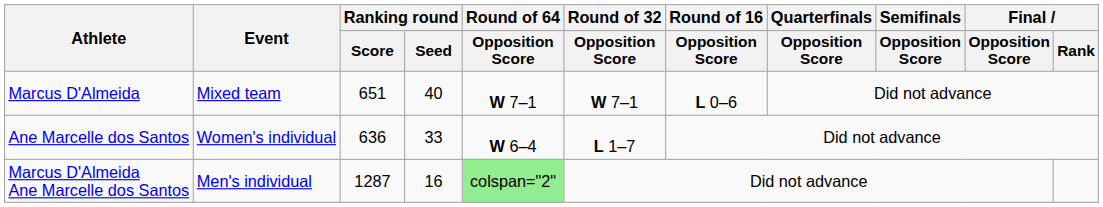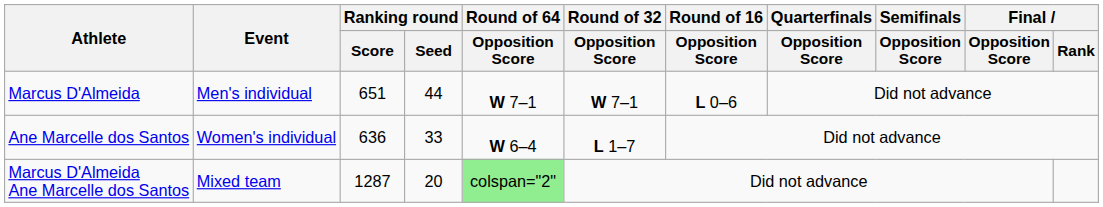Marcus D'Almeida | Event: Mixed team -> Men's individual
Marcus D'Almeida | Ranking round / Seed: 40 -> 44
Marcus D'Almeida Ane Marcelle dos Santos | Event: Men's individual -> Mixed team
Marcus D'Almeida Ane Marcelle dos Santos | Ranking round / Seed: 16 -> 20
